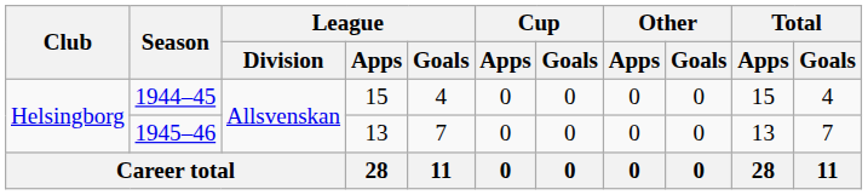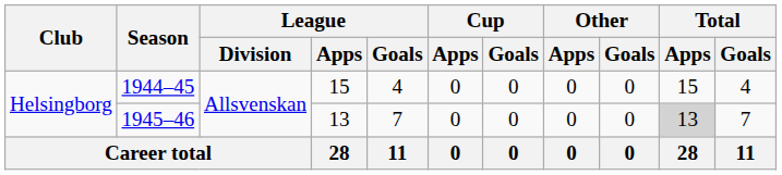1945–46 | Total / Apps: no background -> lightgrey background
